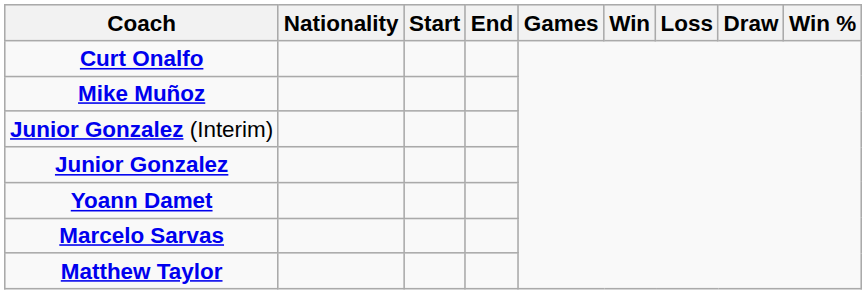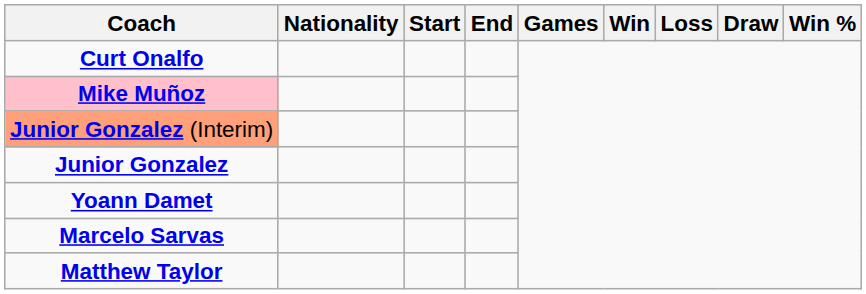Mike Muñoz | Coach: no background -> pink background
Junior Gonzalez (Interim) | Coach: no background -> lightsalmon background
